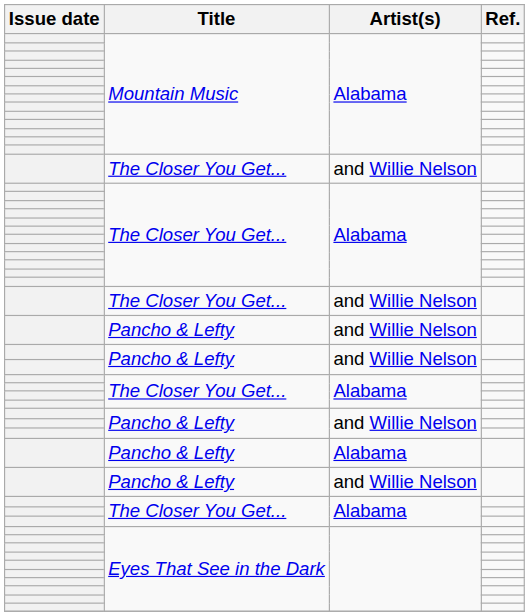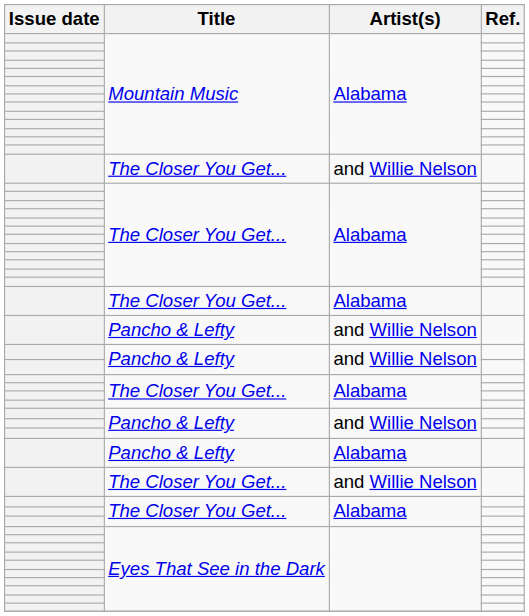row 29 | Artist(s): and Willie Nelson -> Alabama
row 41 | Title: Pancho & Lefty -> The Closer You Get...
